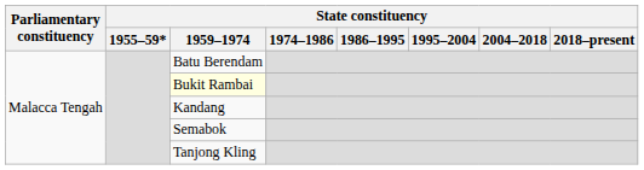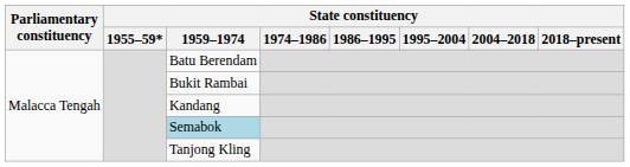Bukit Rambai | State constituency / 1959–1974: lightyellow background -> no background
Semabok | State constituency / 1959–1974: no background -> lightblue background
